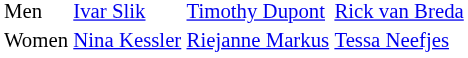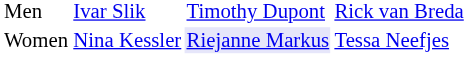Women | column 3: no background -> lavender background
